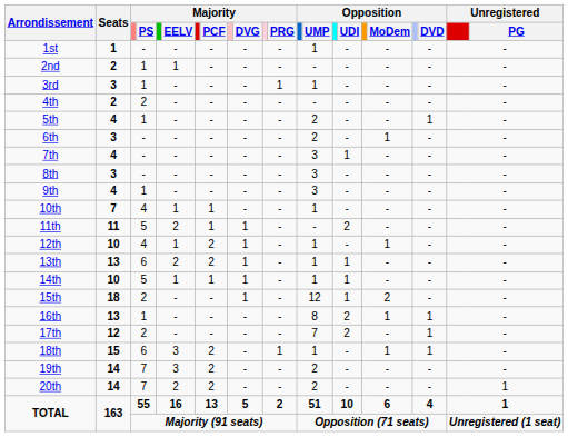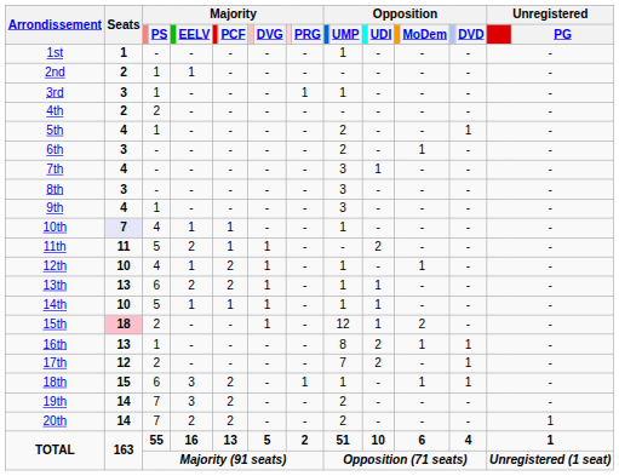10th | Seats: no background -> lavender background
15th | Seats: no background -> pink background
